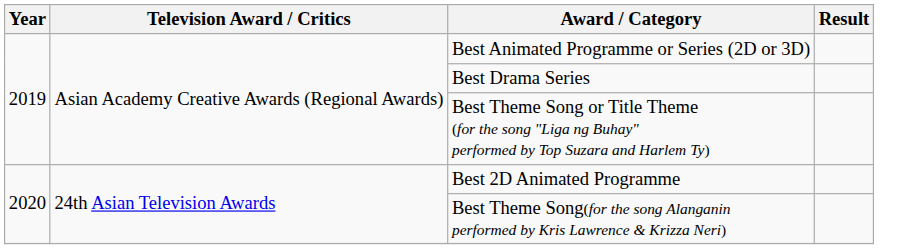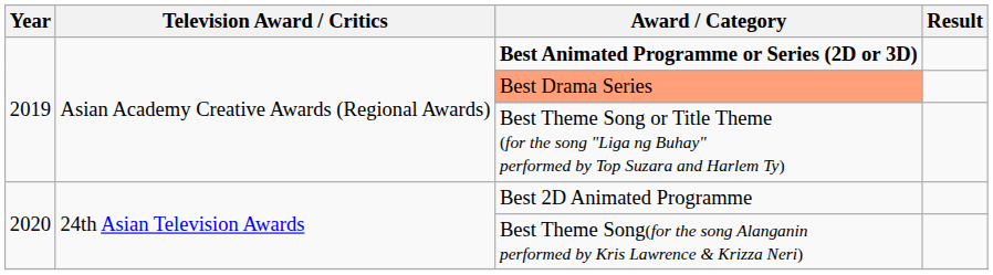Best Animated Programme or Series (2D or 3D) | Award / Category: normal -> bold
Best Drama Series | Award / Category: no background -> lightsalmon background
